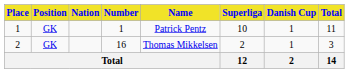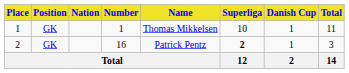row 2 | Name: Patrick Pentz -> Thomas Mikkelsen
row 3 | Name: Thomas Mikkelsen -> Patrick Pentz
row 3 | Superliga: normal -> bold
